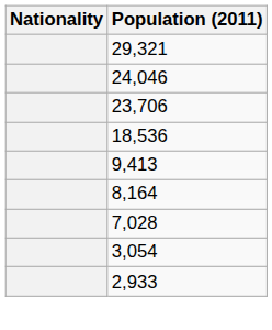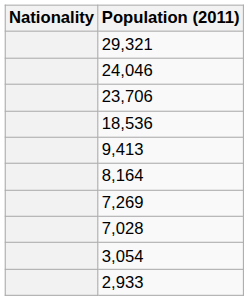+ row: 7,269
